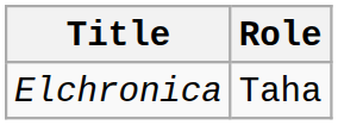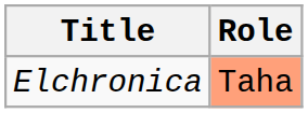Elchronica | Role: no background -> lightsalmon background
